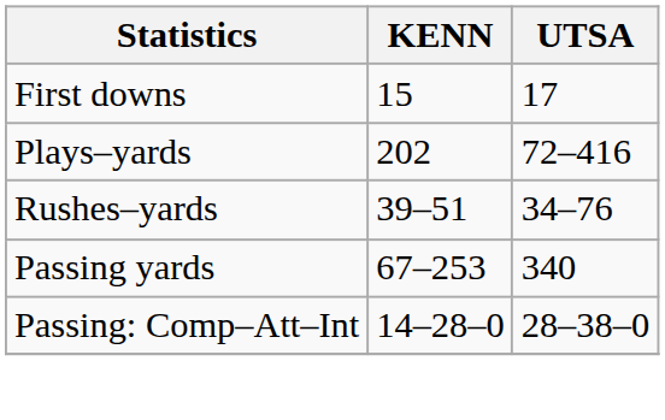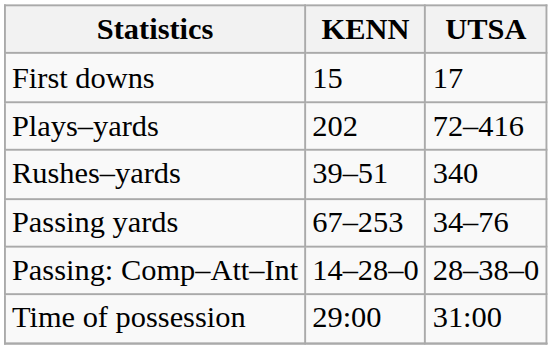Rushes–yards | UTSA: 34–76 -> 340
Passing yards | UTSA: 340 -> 34–76
+ row: Time of possession | 29:00 | 31:00
